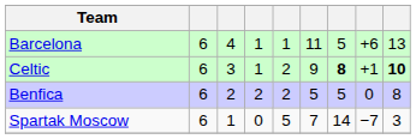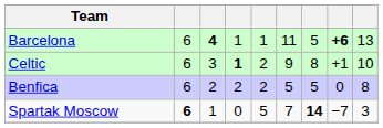Barcelona | column 3: normal -> bold
Barcelona | column 8: normal -> bold
Celtic | column 4: normal -> bold
Celtic | column 7: bold -> normal
Celtic | column 9: bold -> normal
Spartak Moscow | column 2: normal -> bold
Spartak Moscow | column 7: normal -> bold
